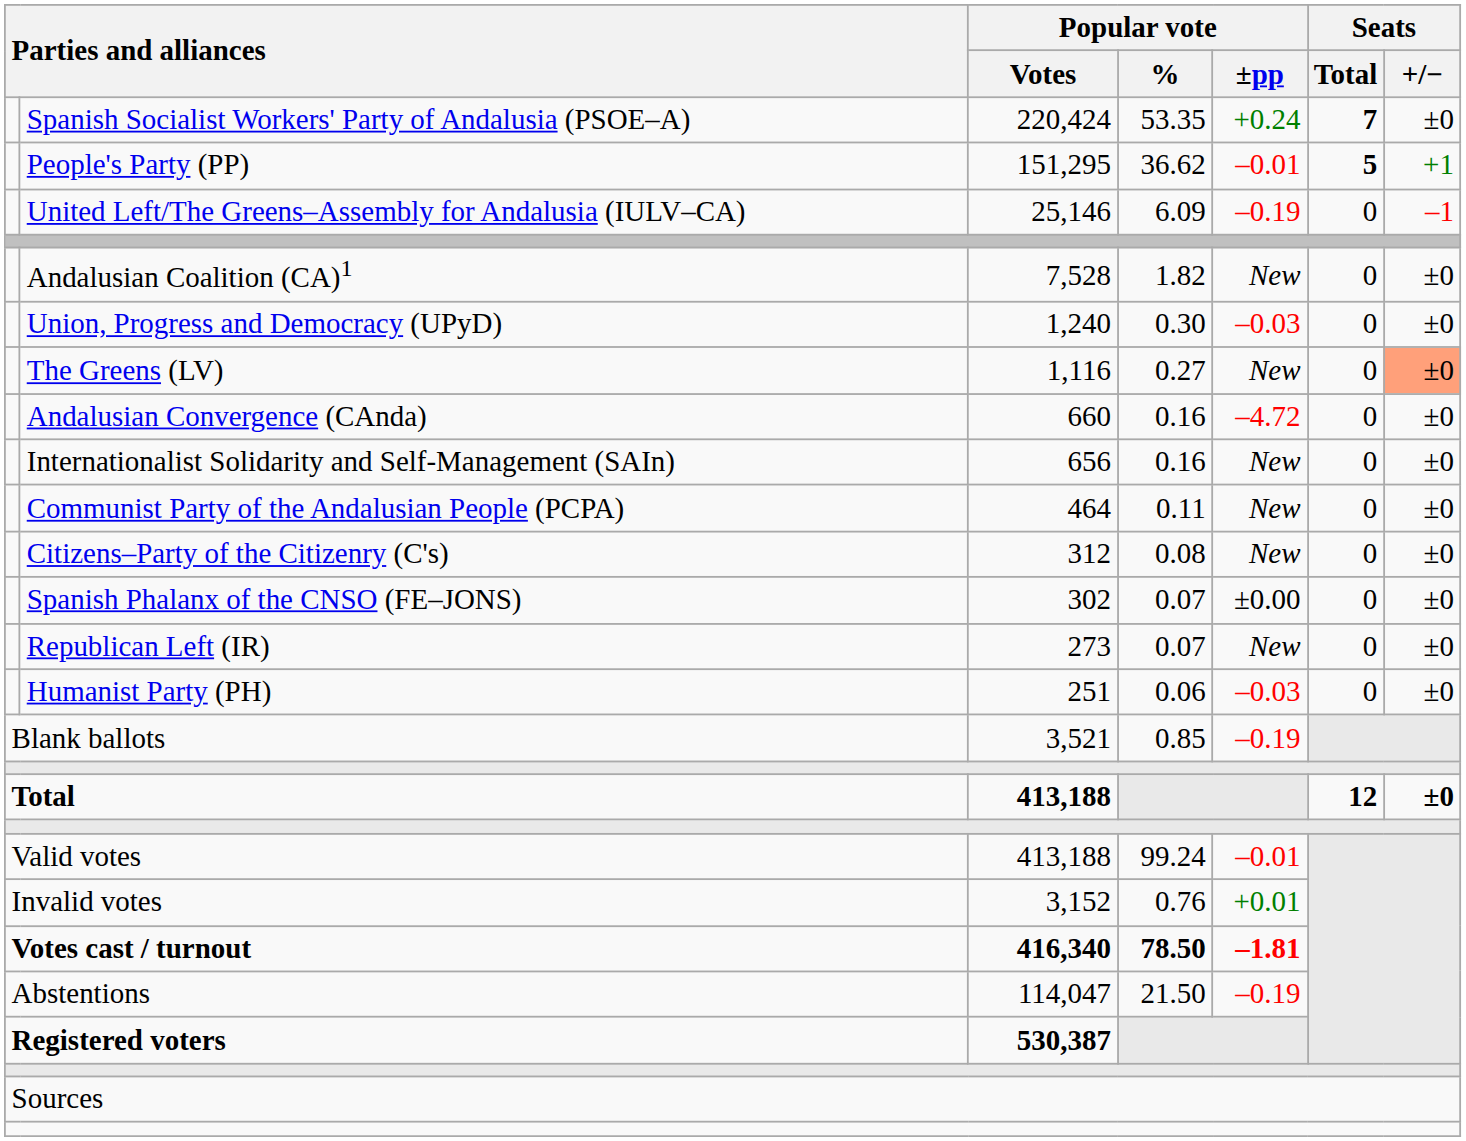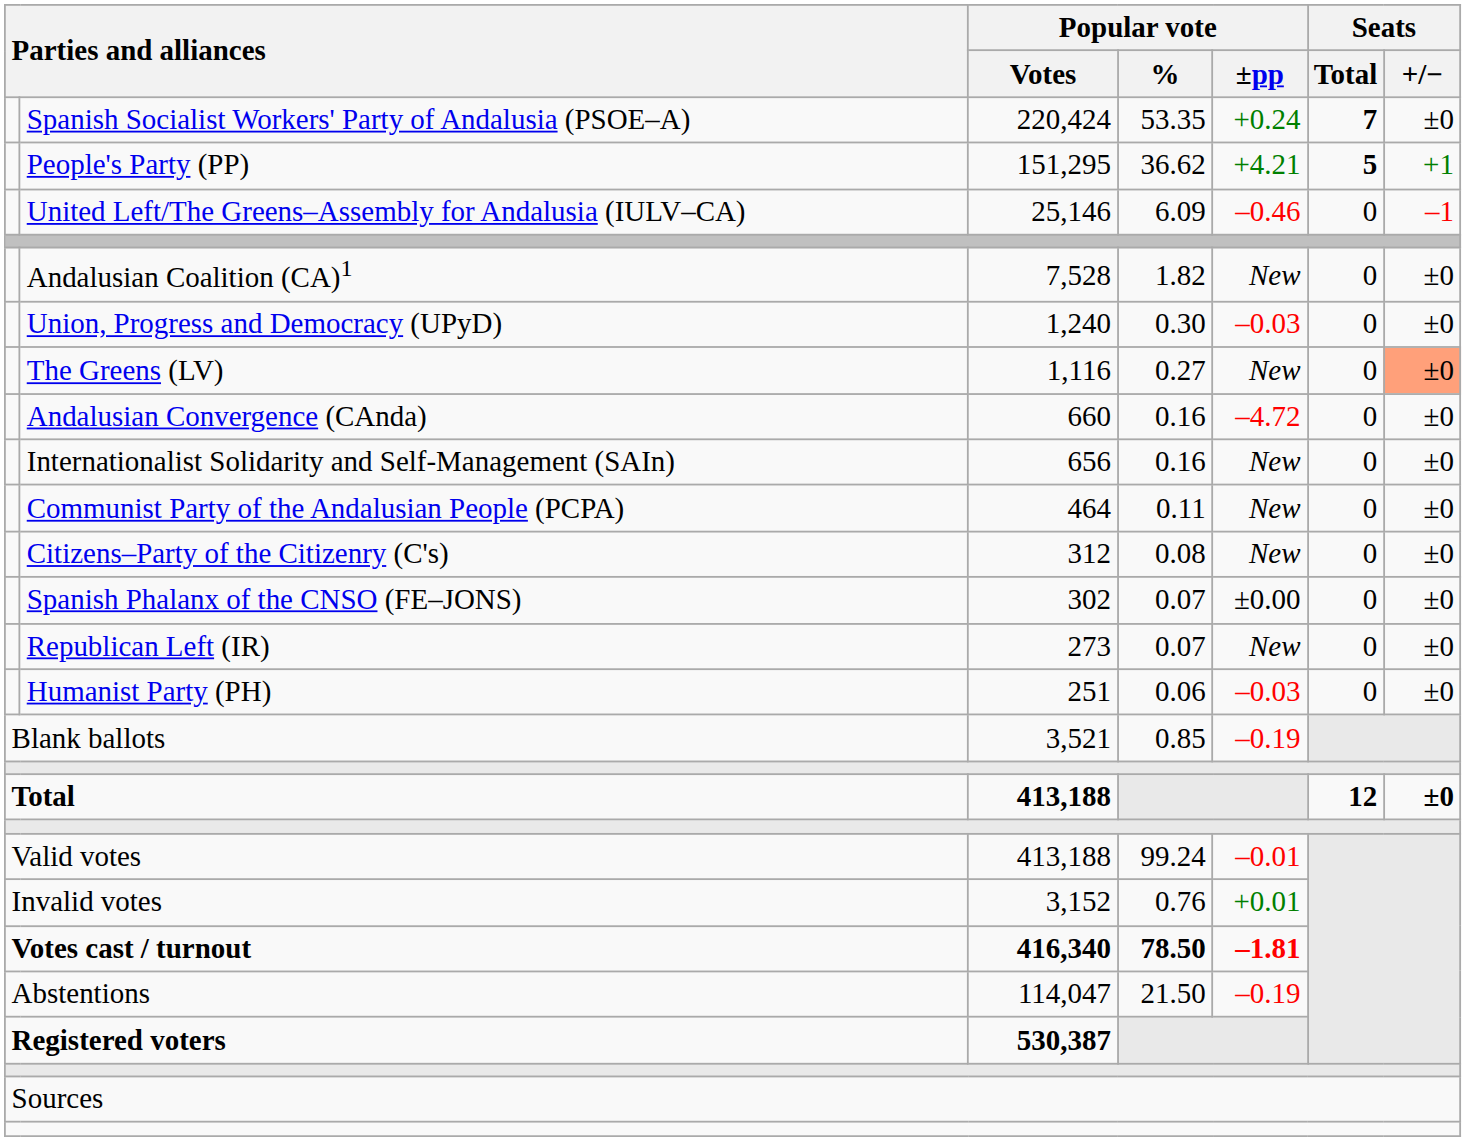People's Party (PP) | Popular vote / ±pp: –0.01 -> +4.21
United Left/The Greens–Assembly for Andalusia (IULV–CA) | Popular vote / ±pp: –0.19 -> –0.46
